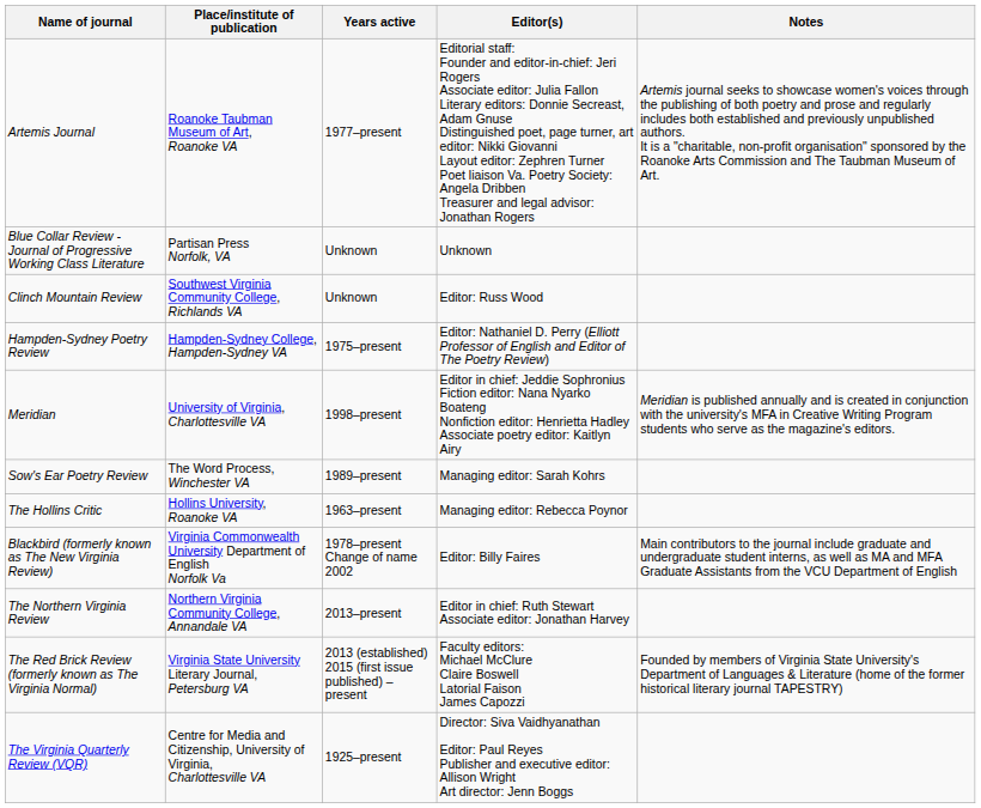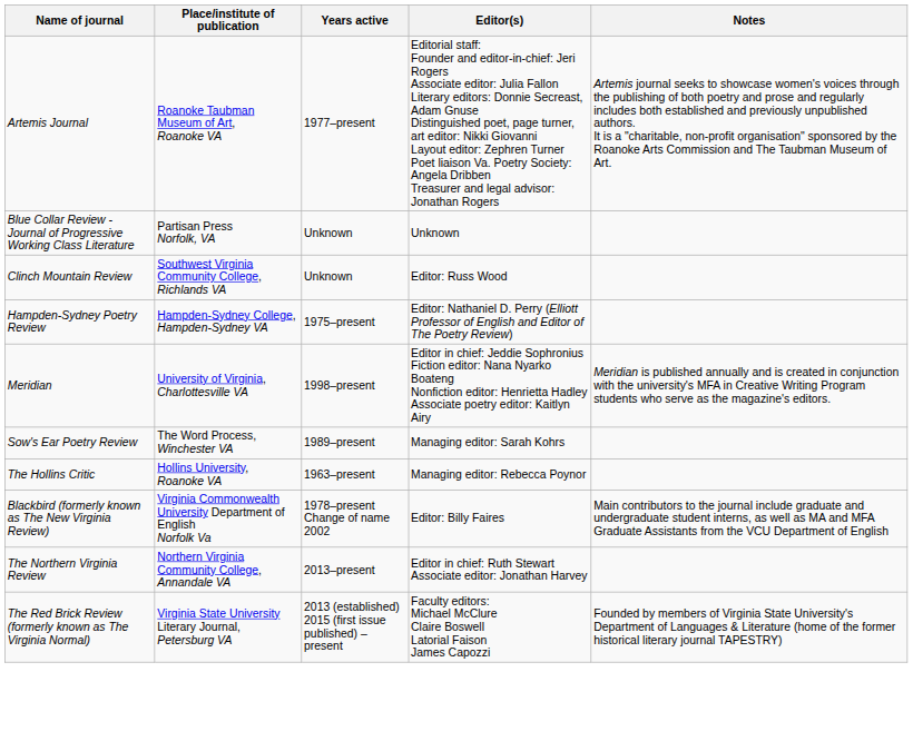- row: The Virginia Quarterly Review (VQR) | Centre for Media and Citizenship, University of Virginia, Charlottesville VA | 1925–present | Director: Siva Vaidhyanathan Editor: Paul Reyes Publisher and executive editor: Allison Wright Art director: Jenn Boggs
